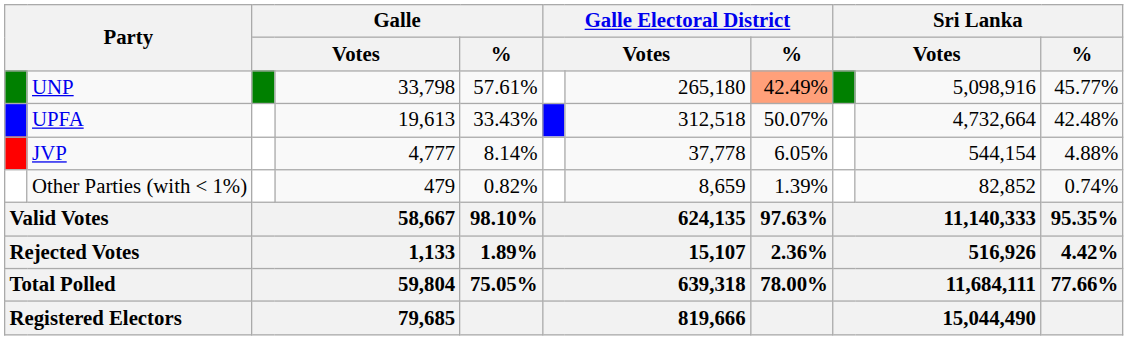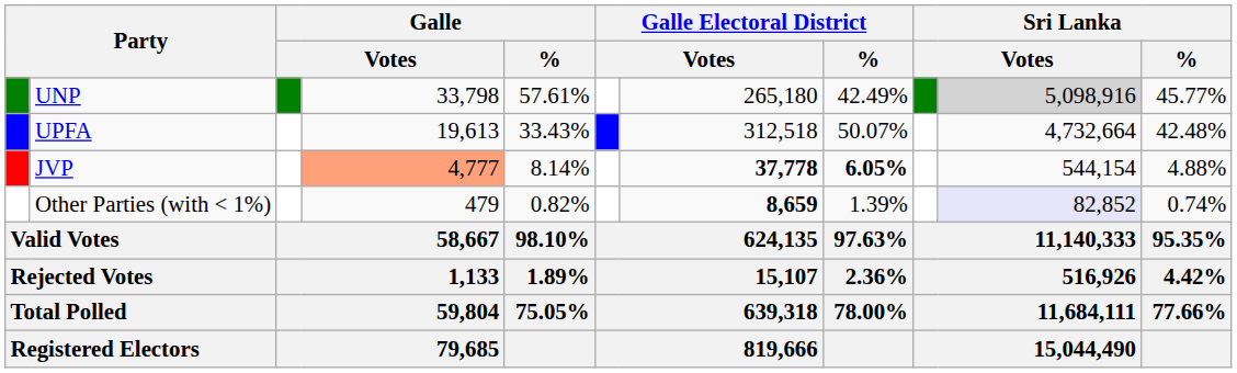UNP | Galle Electoral District / %: lightsalmon background -> no background
UNP | column 10: no background -> lightgrey background
JVP | column 4: no background -> lightsalmon background
JVP | column 7: normal -> bold
JVP | Galle Electoral District / %: normal -> bold
Other Parties (with < 1%) | column 7: normal -> bold
Other Parties (with < 1%) | column 10: no background -> lavender background
